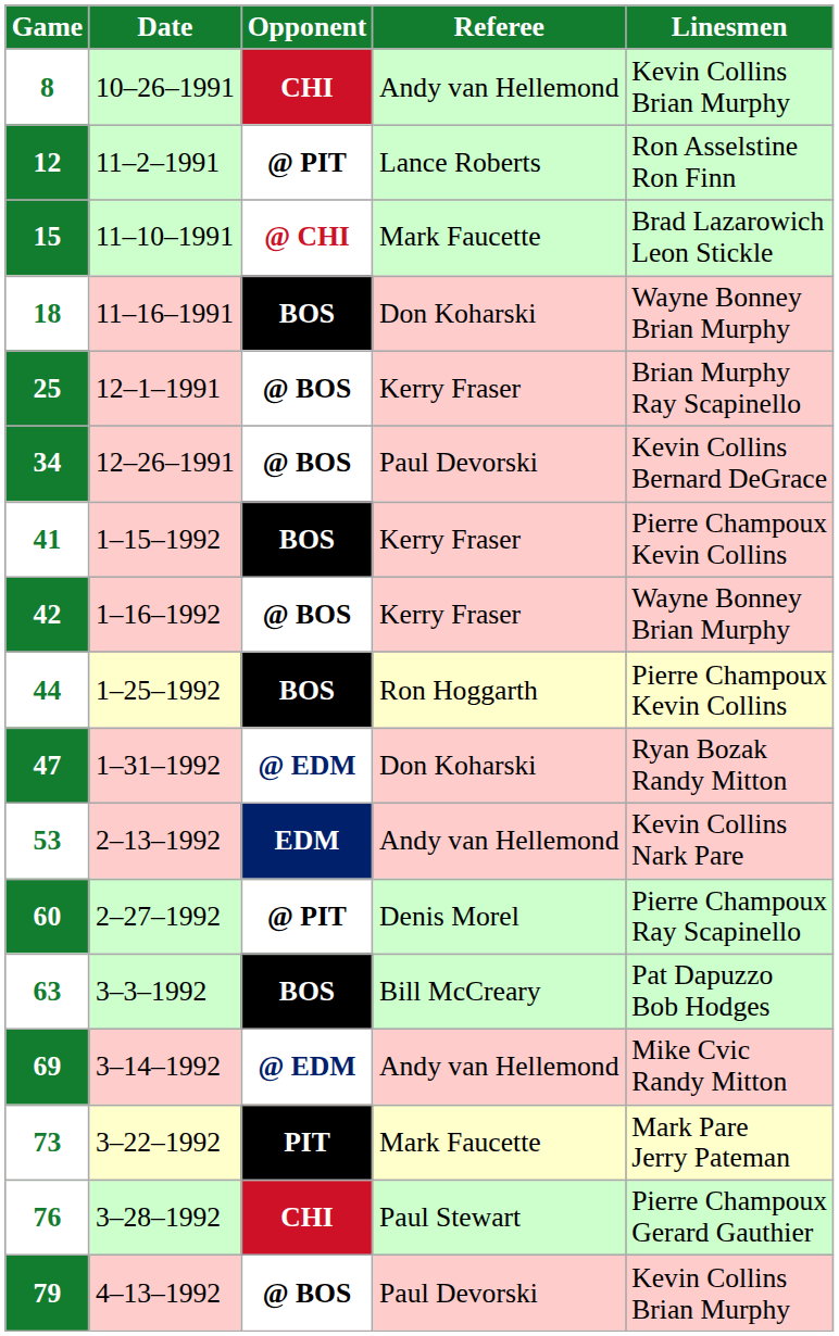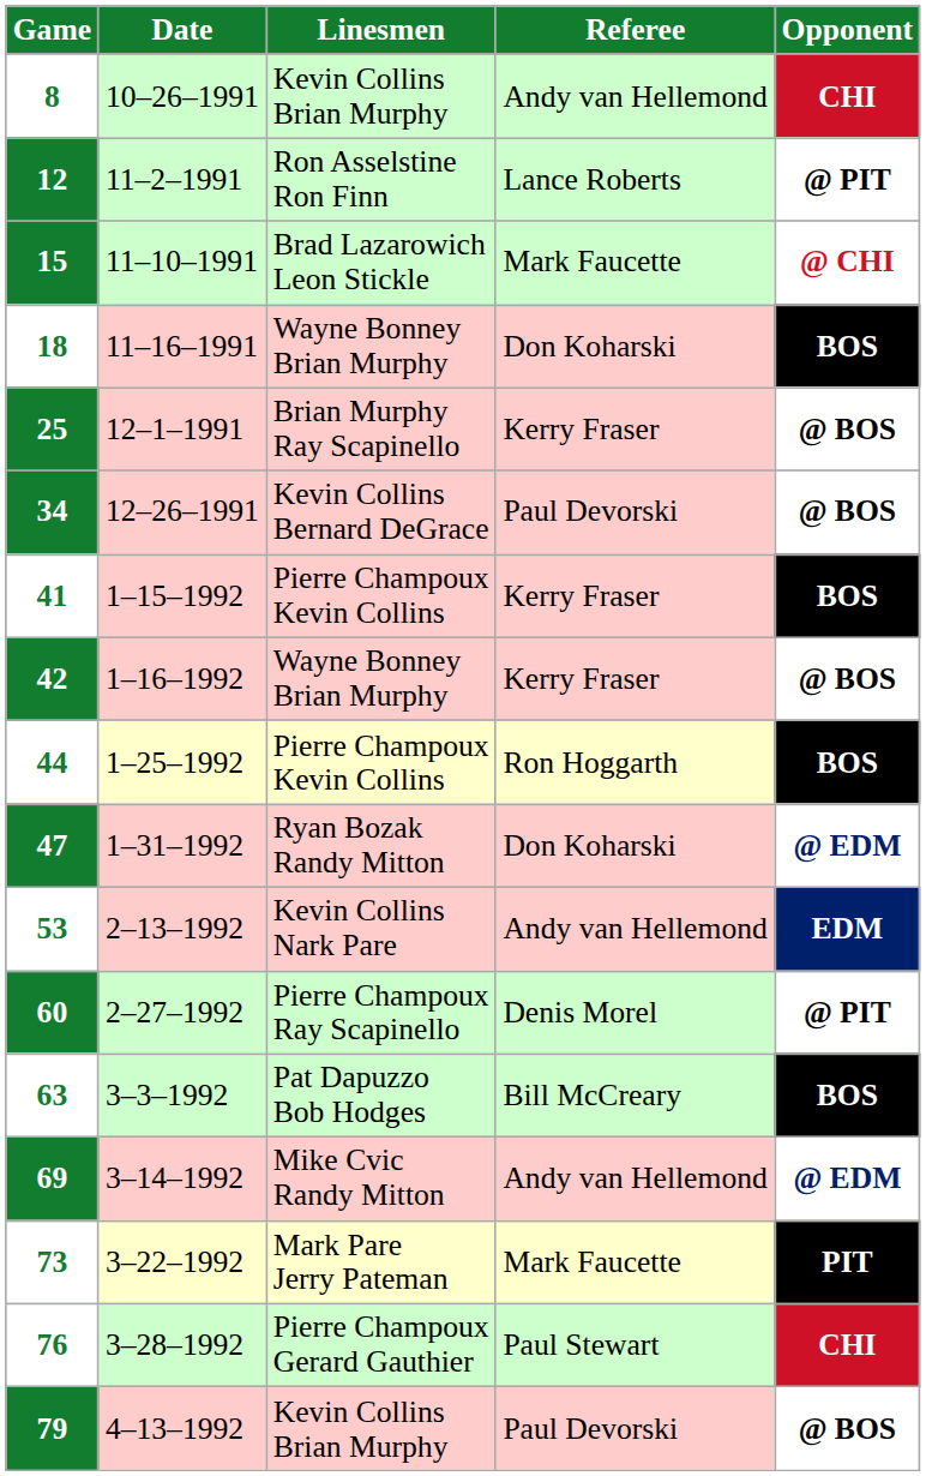columns swapped: Opponent <-> Linesmen
